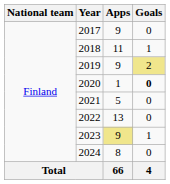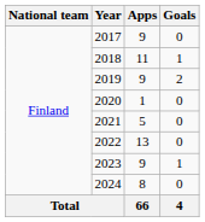2019 | Goals: khaki background -> no background
2020 | Goals: bold -> normal
2023 | Apps: khaki background -> no background
